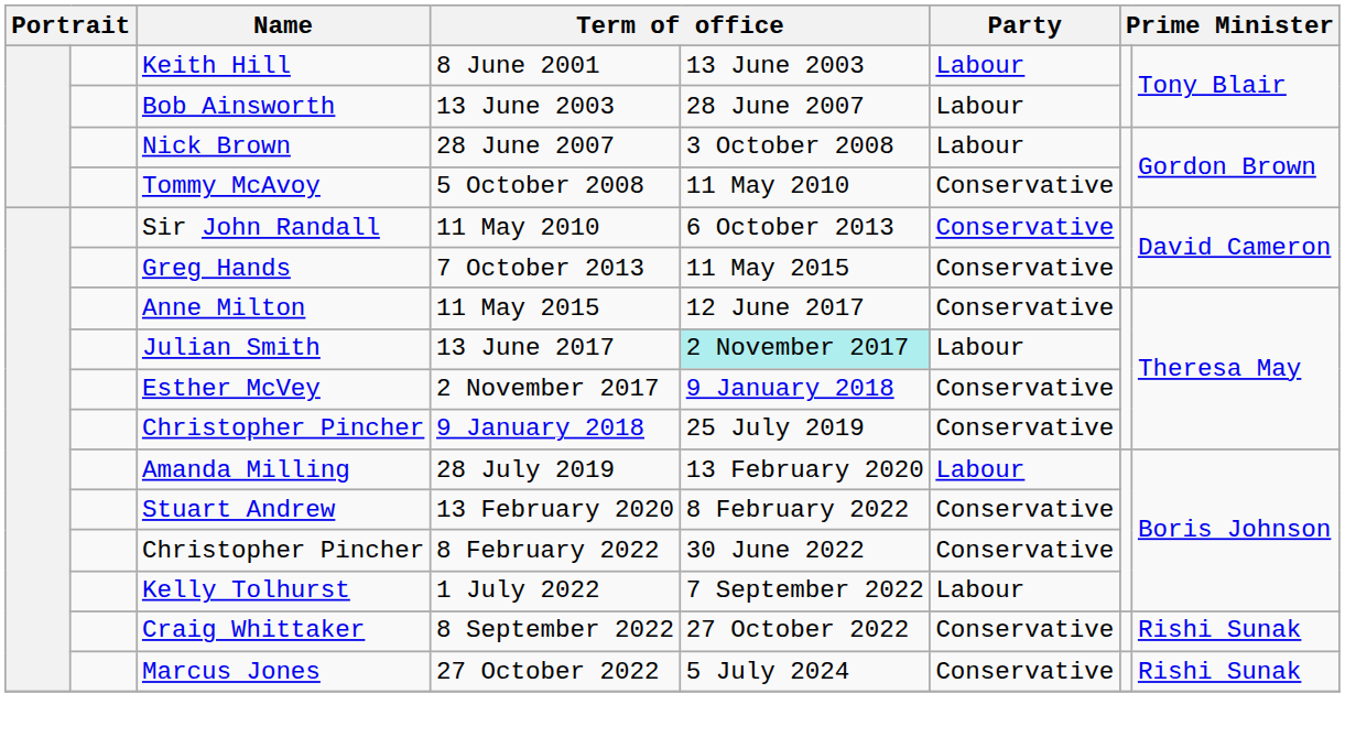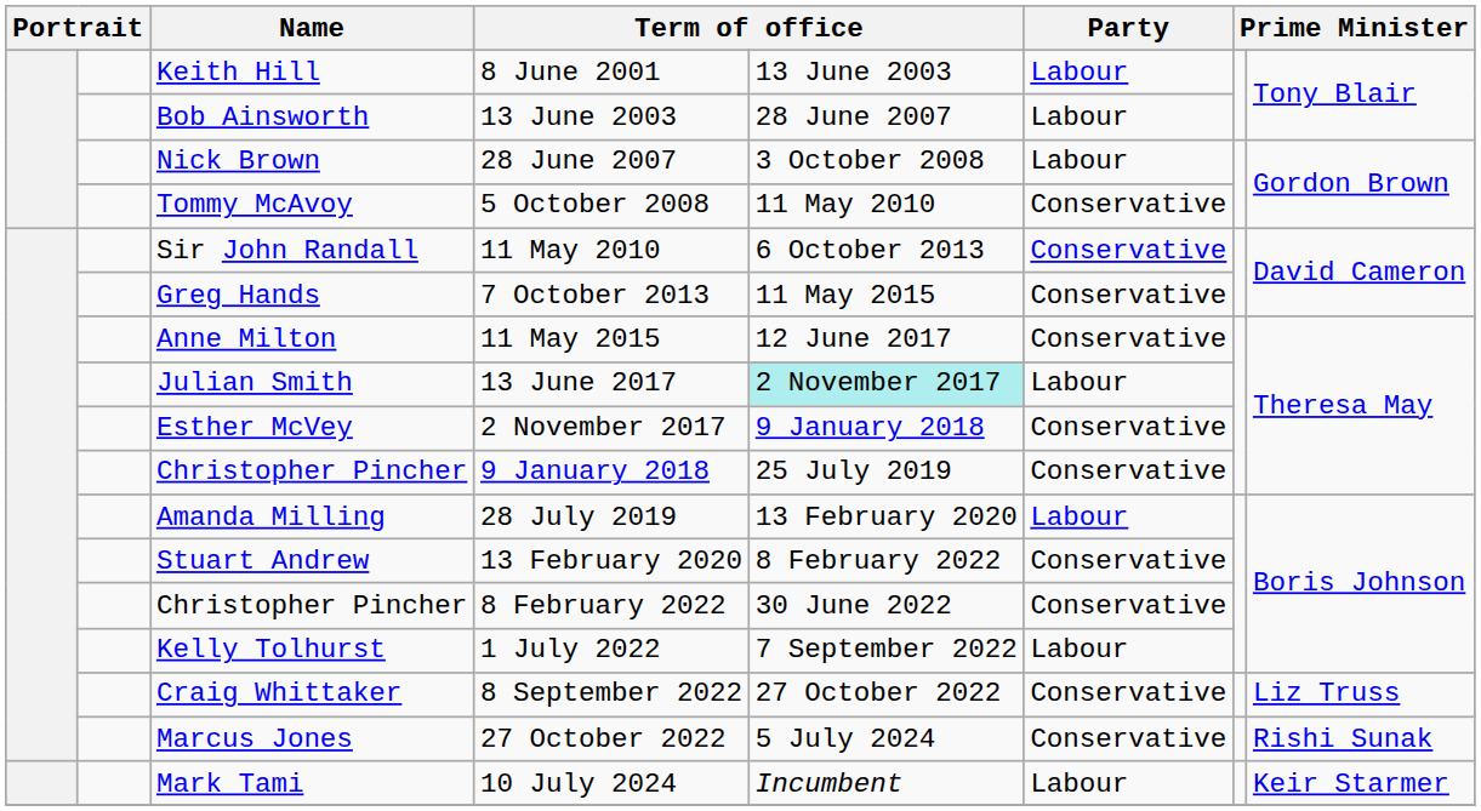8 September 2022 | column 8: Rishi Sunak -> Liz Truss
+ row: Mark Tami | 10 July 2024 | Incumbent | Labour | Keir Starmer
